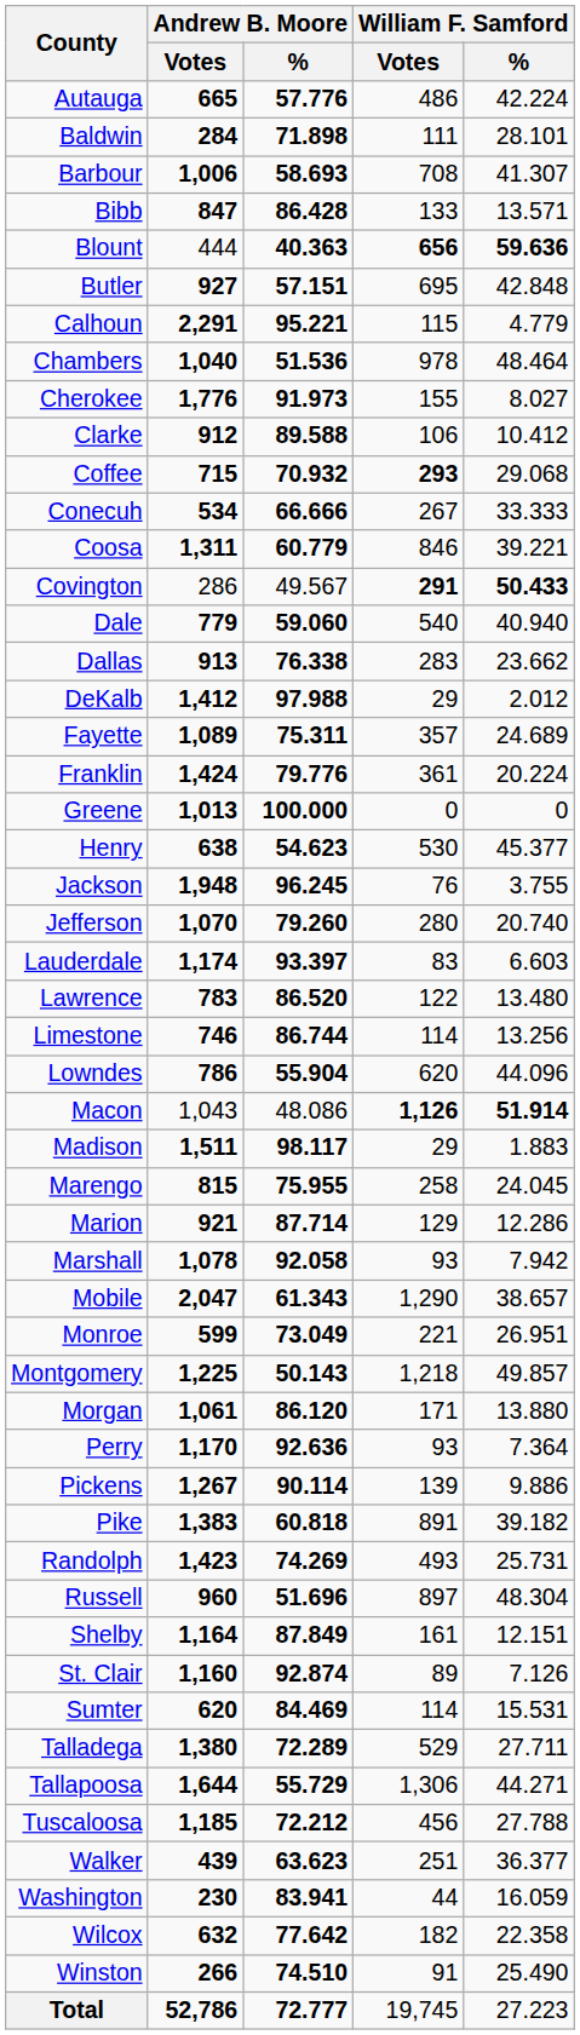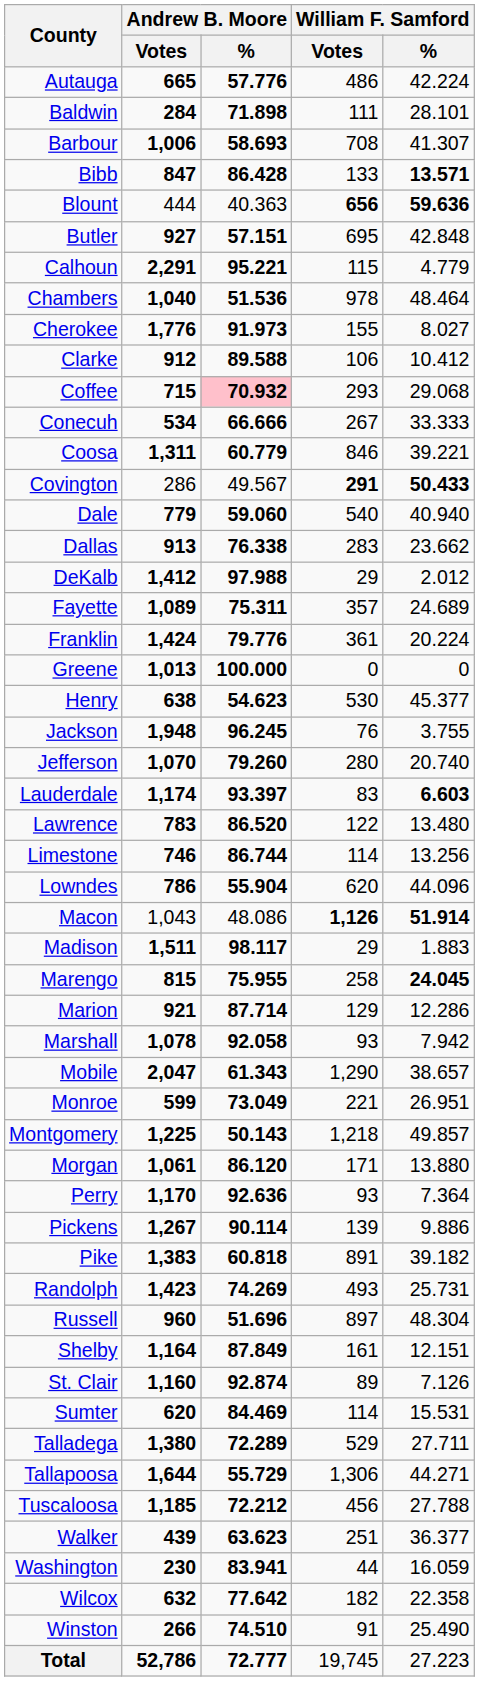Bibb | William F. Samford / %: normal -> bold
Blount | Andrew B. Moore / %: bold -> normal
Coffee | Andrew B. Moore / %: no background -> pink background
Coffee | William F. Samford / Votes: bold -> normal
Lauderdale | William F. Samford / %: normal -> bold
Marengo | William F. Samford / %: normal -> bold
